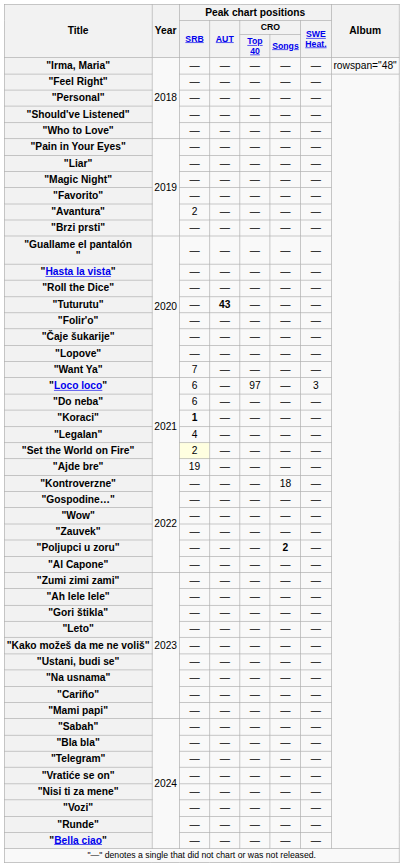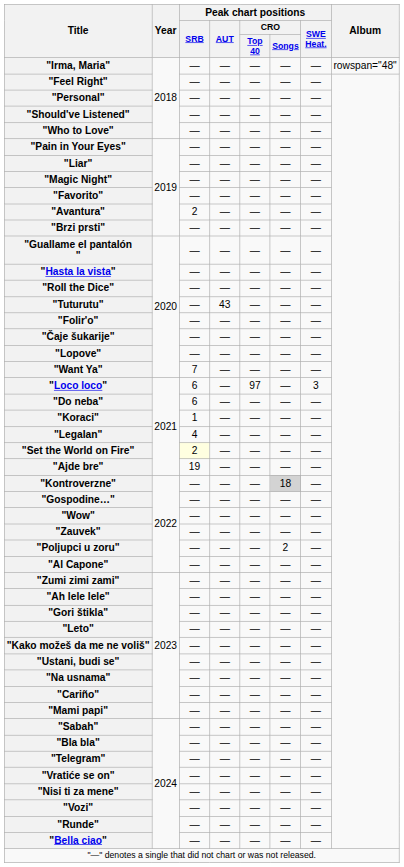"Tuturutu" | Peak chart positions / AUT: bold -> normal
"Koraci" | Peak chart positions / SRB: bold -> normal
"Kontroverzne" | Peak chart positions / CRO / Songs: no background -> lightgrey background
"Poljupci u zoru" | Peak chart positions / CRO / Songs: bold -> normal
